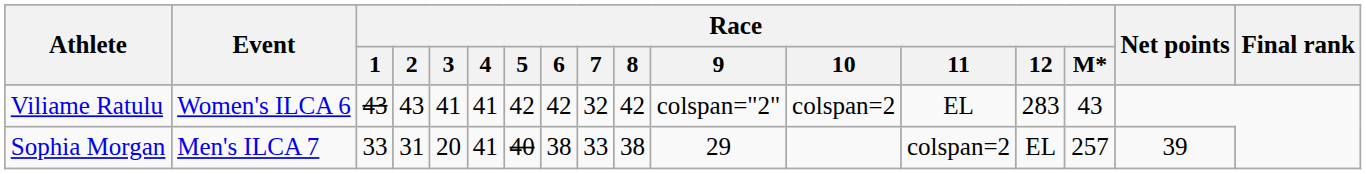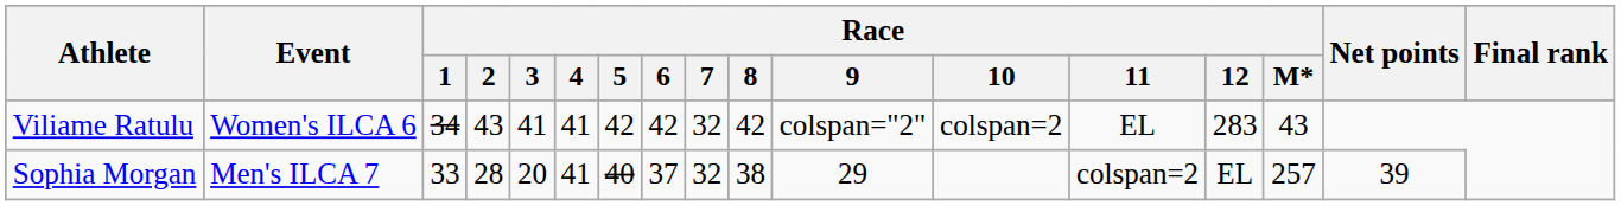Viliame Ratulu | Race / 1: 43 -> 34
Sophia Morgan | Race / 2: 31 -> 28
Sophia Morgan | Race / 6: 38 -> 37
Sophia Morgan | Race / 7: 33 -> 32
